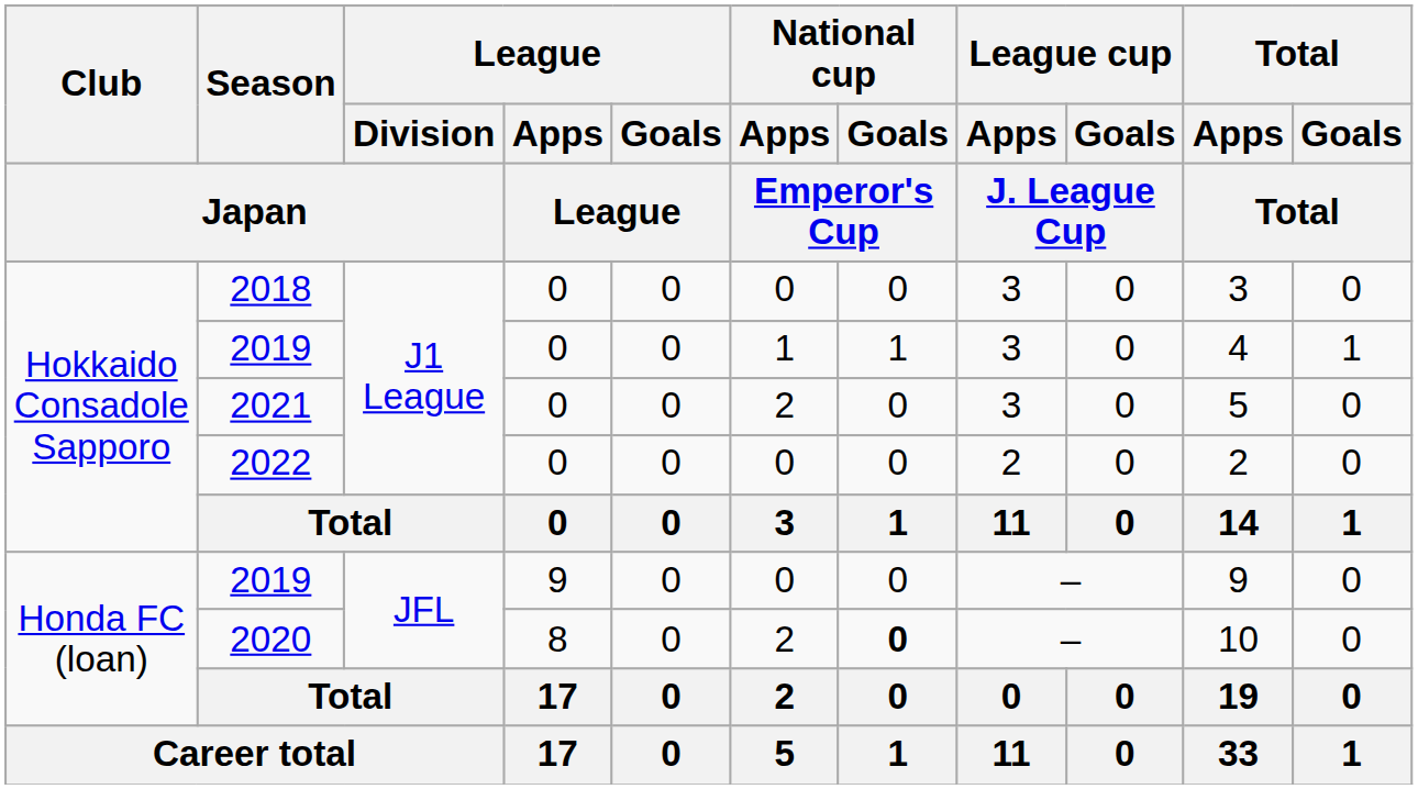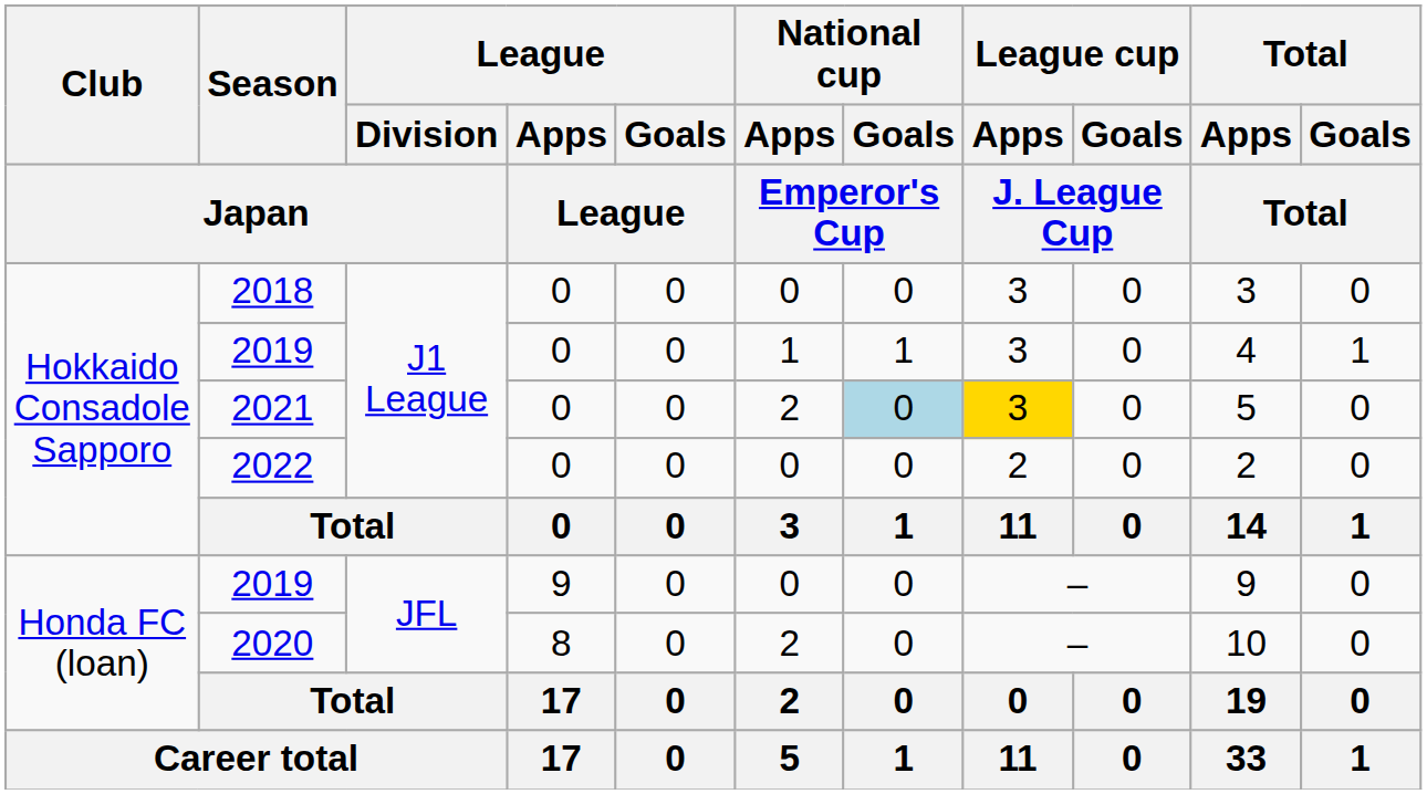2021 | National cup / Goals / Emperor's Cup: no background -> lightblue background
2021 | League cup / Apps / J. League Cup: no background -> gold background
2020 | National cup / Goals / Emperor's Cup: bold -> normal
